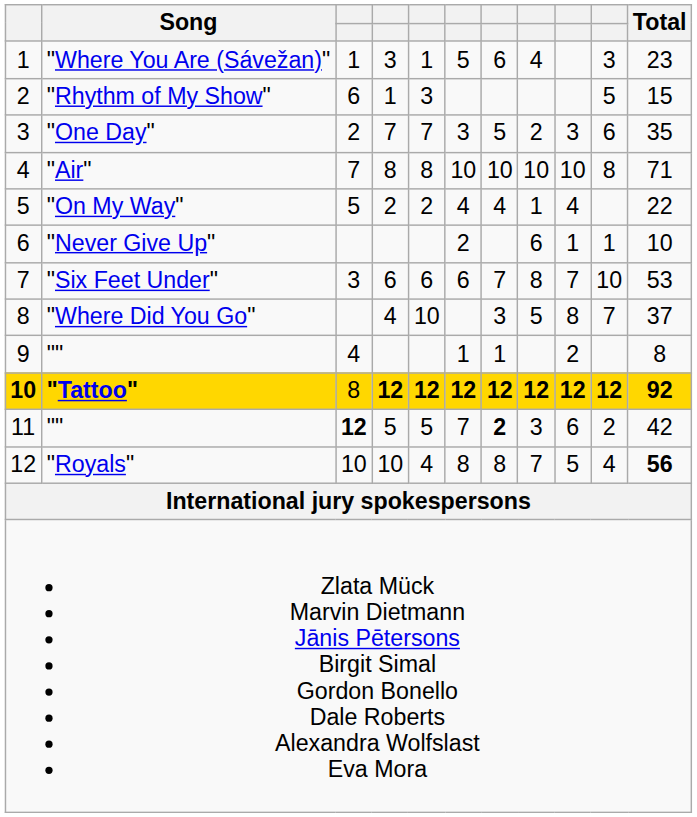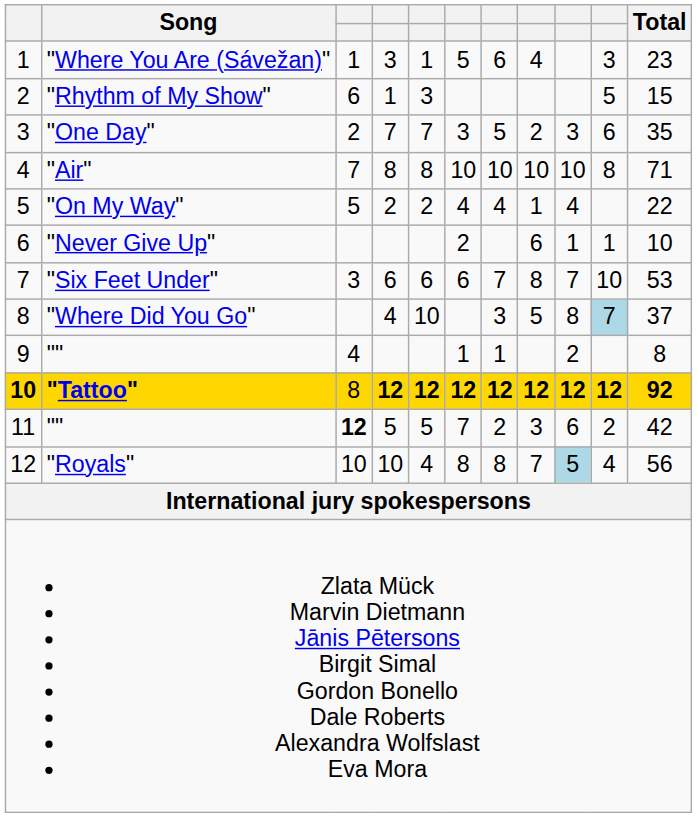"Where Did You Go" | column 10: no background -> lightblue background
11 / "" | column 7: bold -> normal
"Royals" | column 9: no background -> lightblue background
"Royals" | Total: bold -> normal
